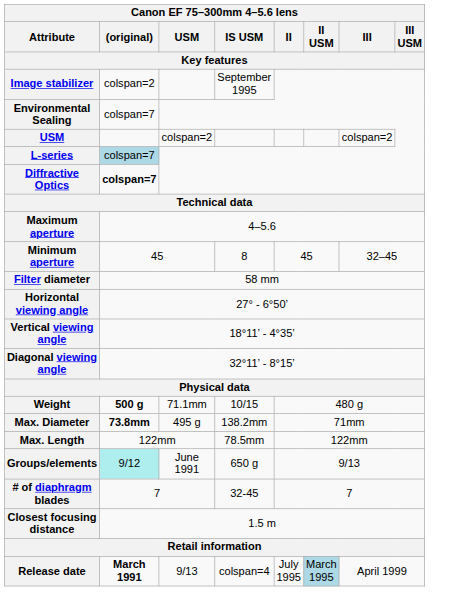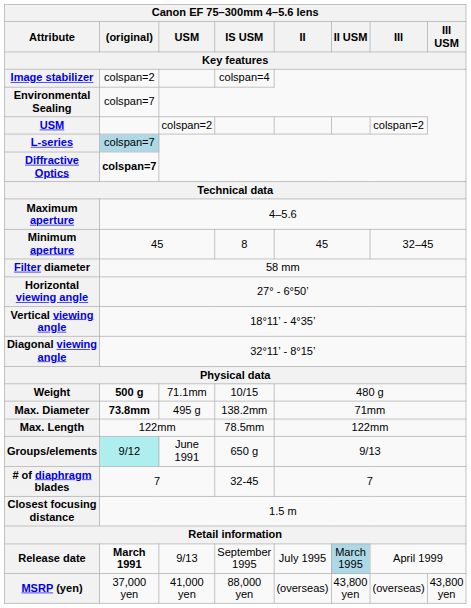Image stabilizer | IS USM: September 1995 -> colspan=4
Release date | IS USM: colspan=4 -> September 1995
+ row: MSRP (yen) | 37,000 yen | 41,000 yen | 88,000 yen | (overseas) | 43,800 yen | (overseas) | 43,800 yen
